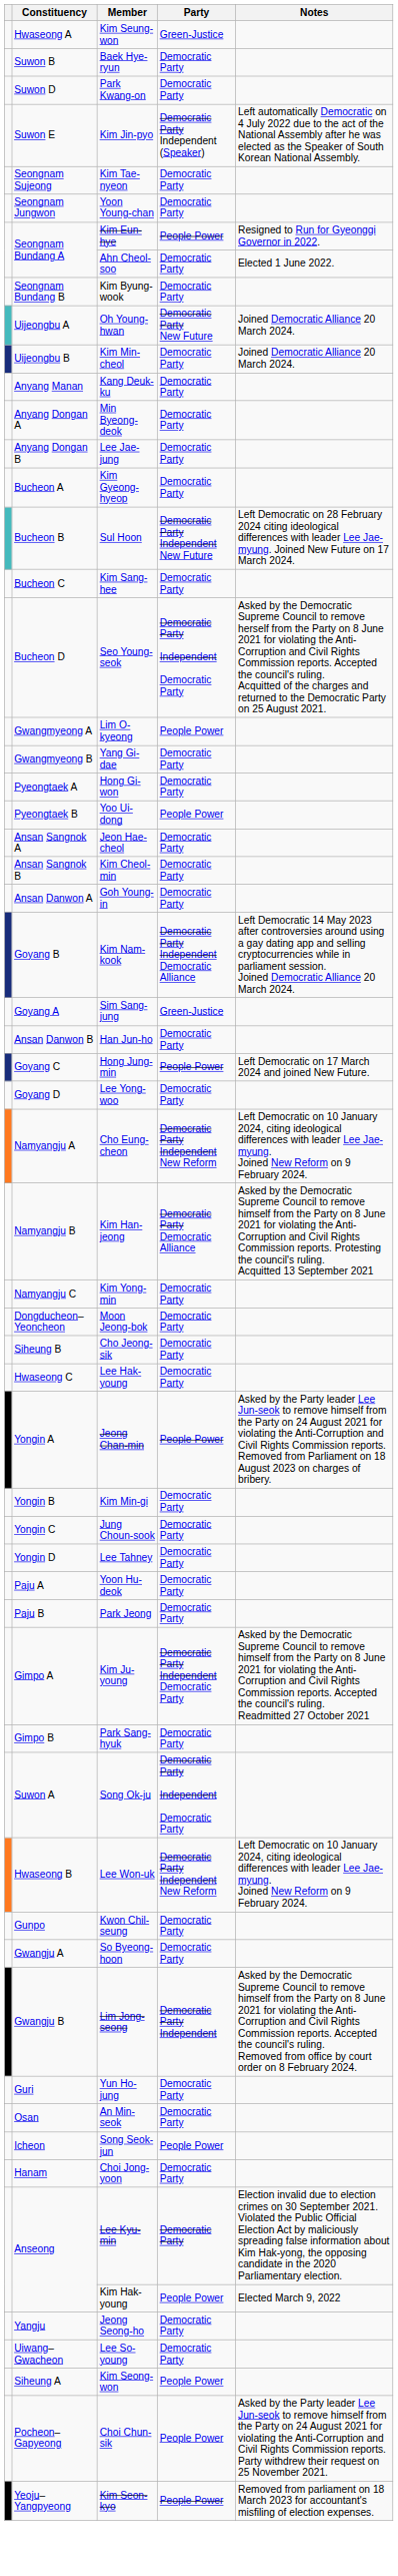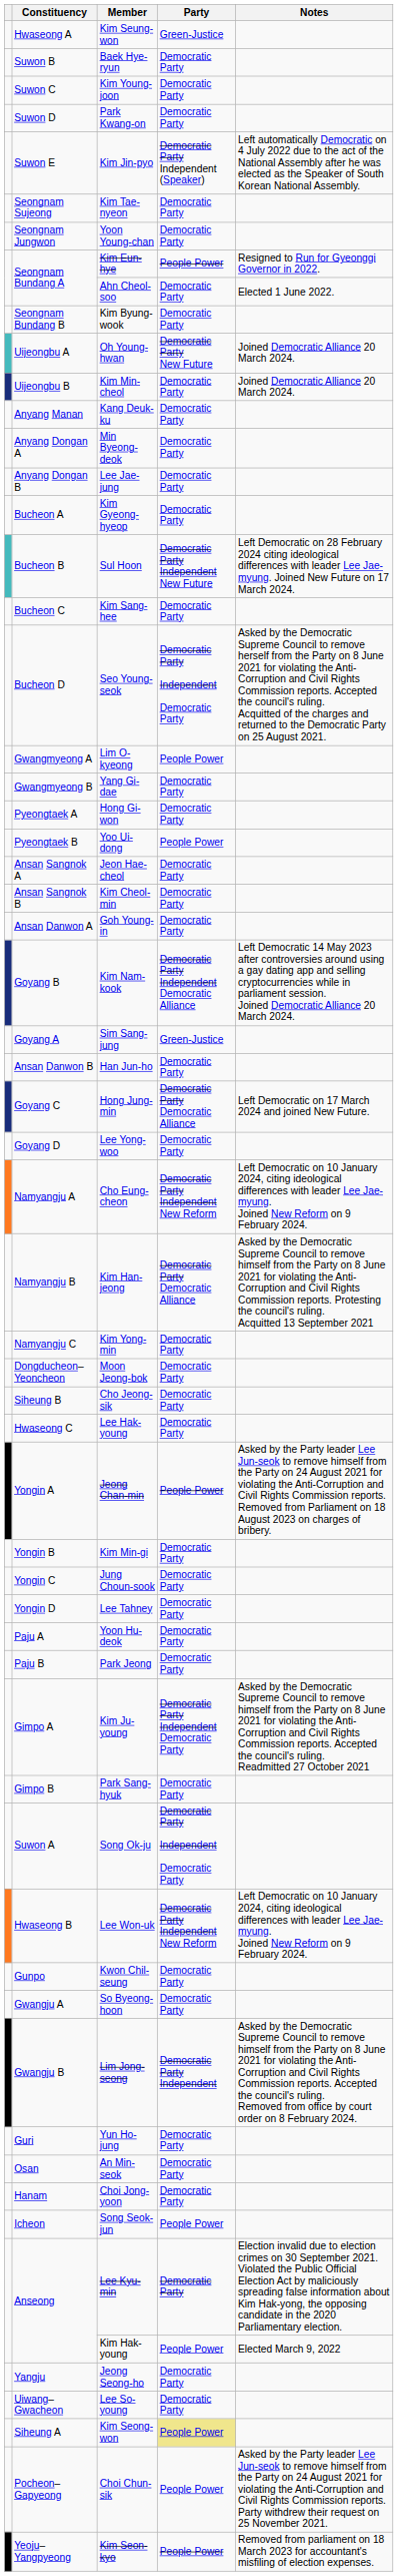+ row: Suwon C | Kim Young-joon | Democratic Party
Hong Jung-min | Party: People Power -> Democratic Party Democratic Alliance
rows swapped: Choi Jong-yoon <-> Song Seok-jun
Kim Seong-won | Party: no background -> khaki background
